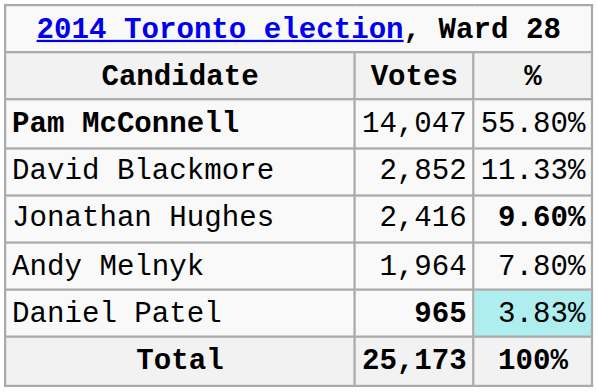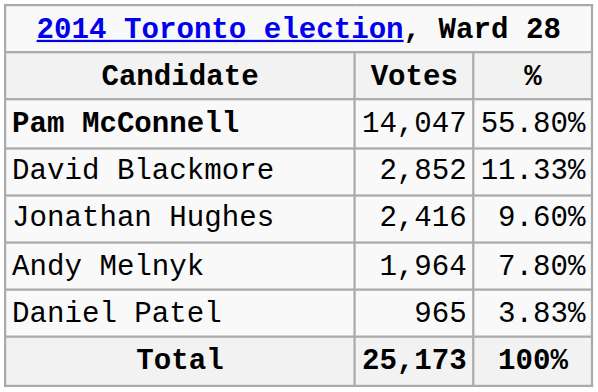Jonathan Hughes | %: bold -> normal
Daniel Patel | Votes: bold -> normal
Daniel Patel | %: paleturquoise background -> no background
